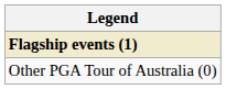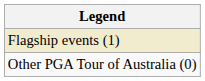row 2 | column 1: bold -> normal
